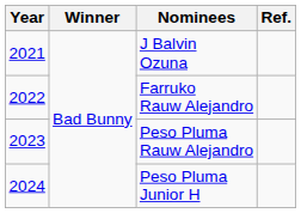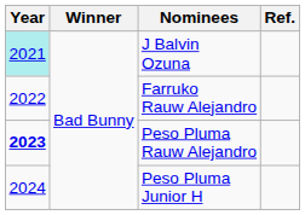J Balvin Ozuna | Year: no background -> paleturquoise background
Peso Pluma Rauw Alejandro | Year: normal -> bold
